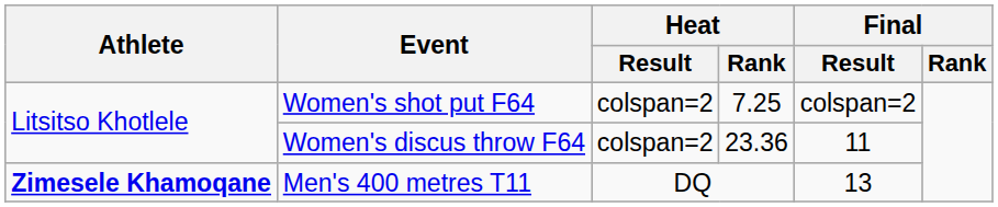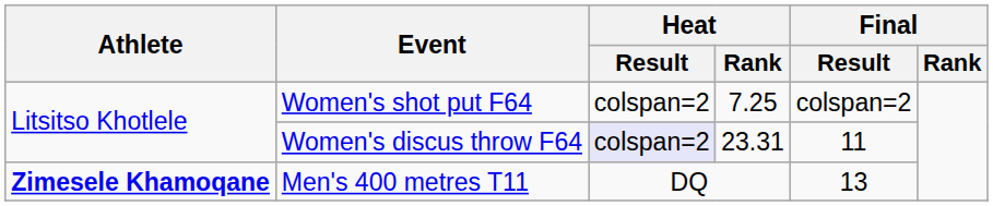Women's discus throw F64 | Heat / Result: no background -> lavender background
Women's discus throw F64 | Heat / Rank: 23.36 -> 23.31
